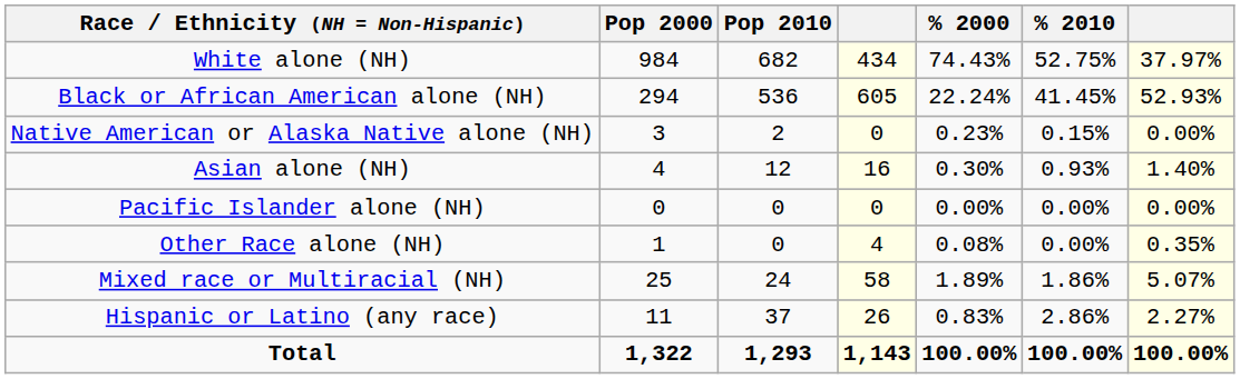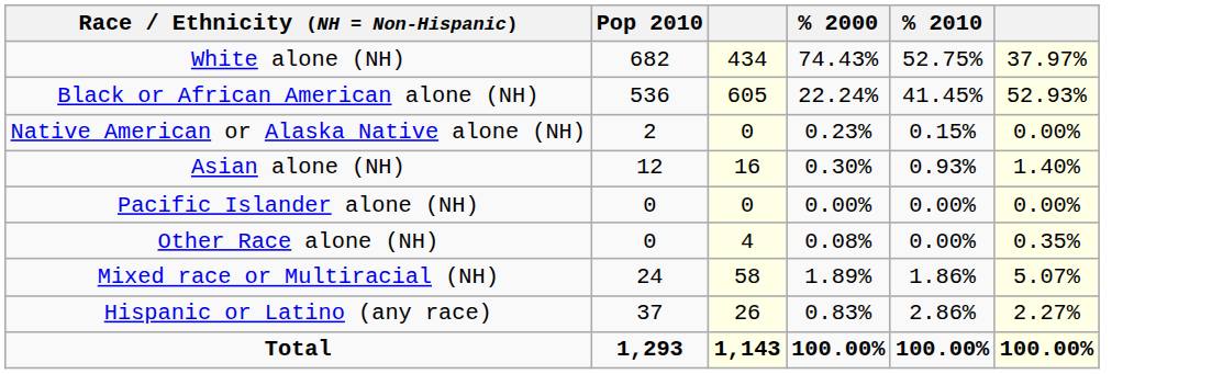- column: Pop 2000 | 984 | 294 | 3 | 4 | 0 | 1 | 25 | 11 | 1,322
